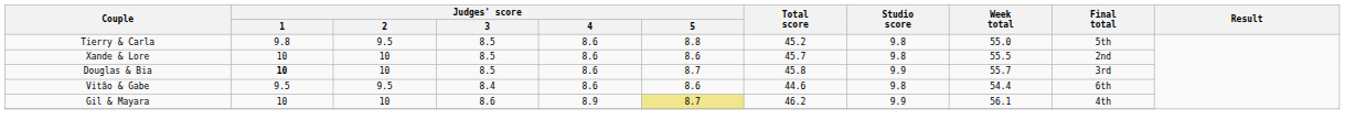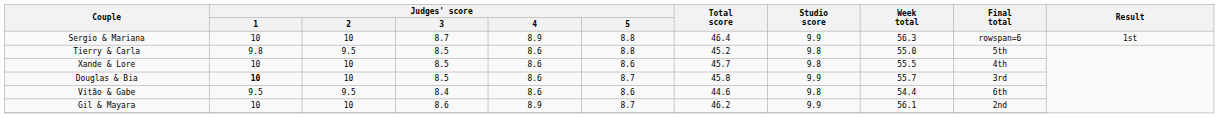+ row: Sergio & Mariana | 10 | 10 | 8.7 | 8.9 | 8.8 | 46.4 | 9.9 | 56.3 | rowspan=6 | 1st
Xande & Lore | Final total: 2nd -> 4th
Gil & Mayara | Judges' score / 5: khaki background -> no background
Gil & Mayara | Final total: 4th -> 2nd
